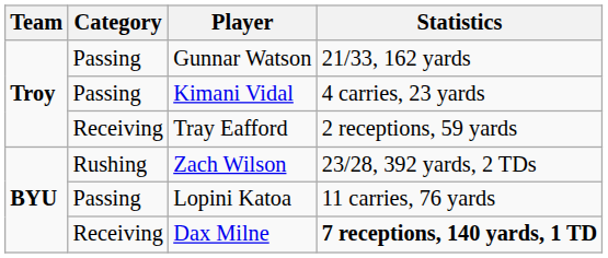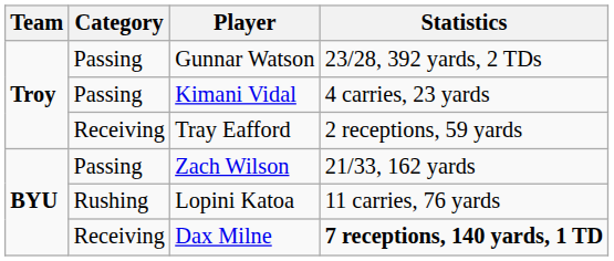Gunnar Watson | Statistics: 21/33, 162 yards -> 23/28, 392 yards, 2 TDs
Zach Wilson | Category: Rushing -> Passing
Zach Wilson | Statistics: 23/28, 392 yards, 2 TDs -> 21/33, 162 yards
Lopini Katoa | Category: Passing -> Rushing
